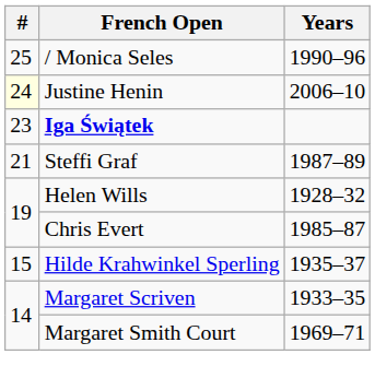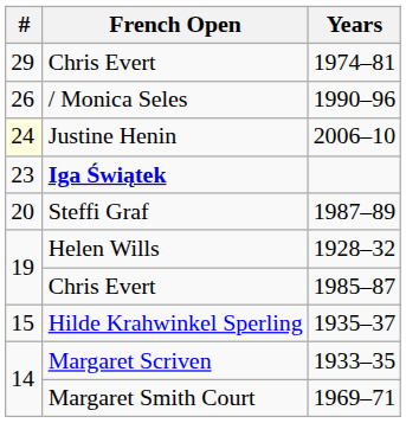+ row: 29 | Chris Evert | 1974–81
/ Monica Seles | #: 25 -> 26
Steffi Graf | #: 21 -> 20
